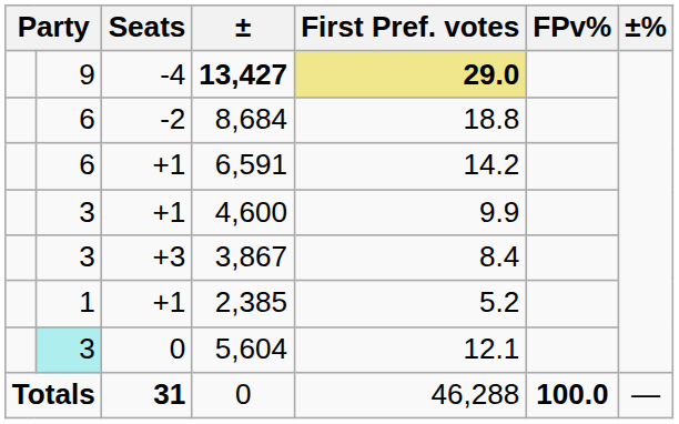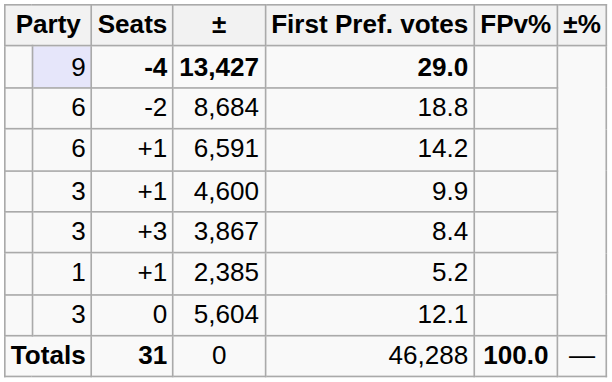13,427 | column 2: no background -> lavender background
13,427 | Seats: normal -> bold
13,427 | First Pref. votes: khaki background -> no background
5,604 | column 2: paleturquoise background -> no background
